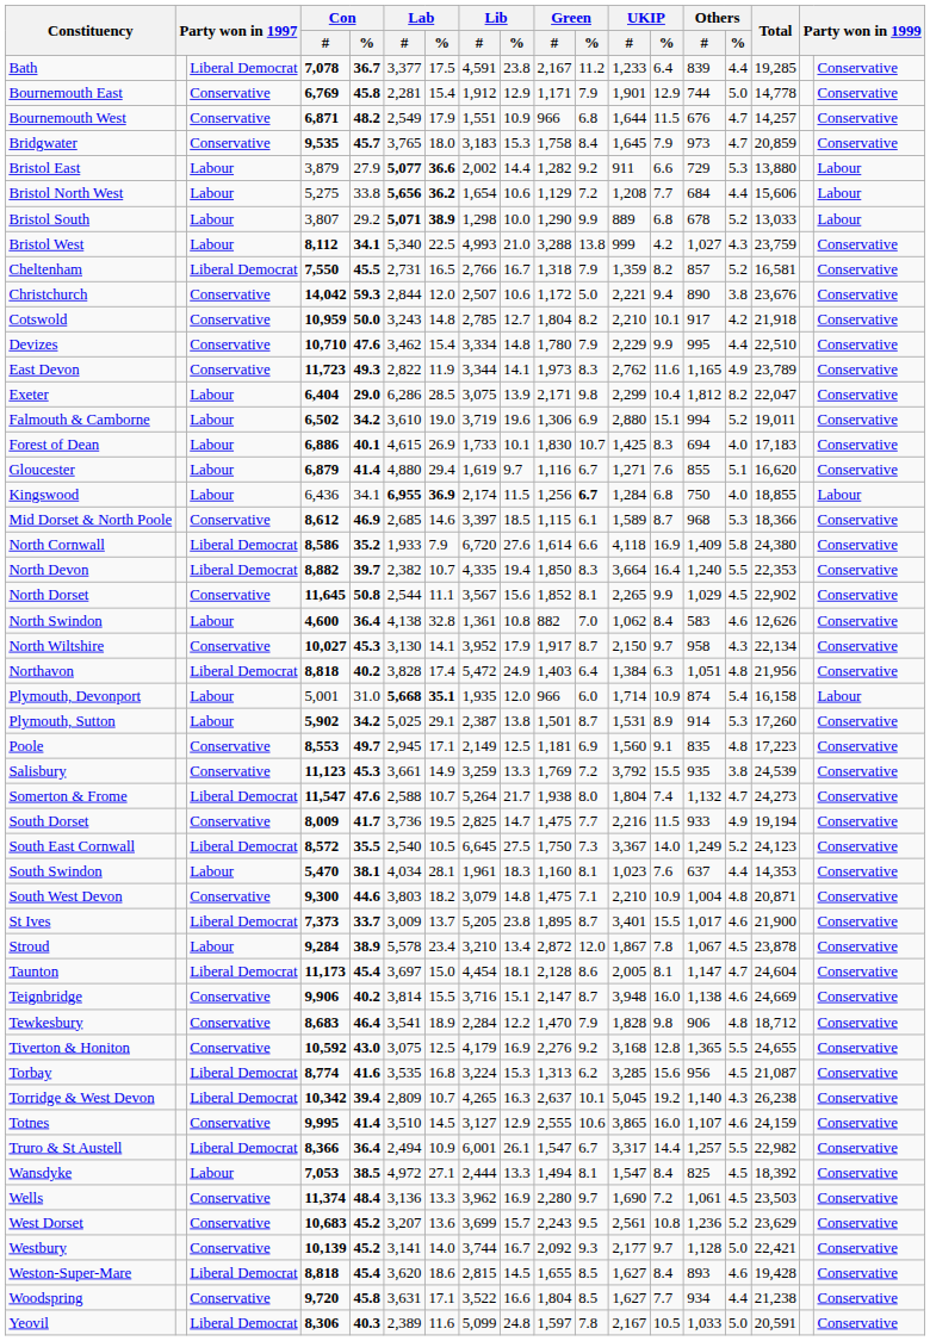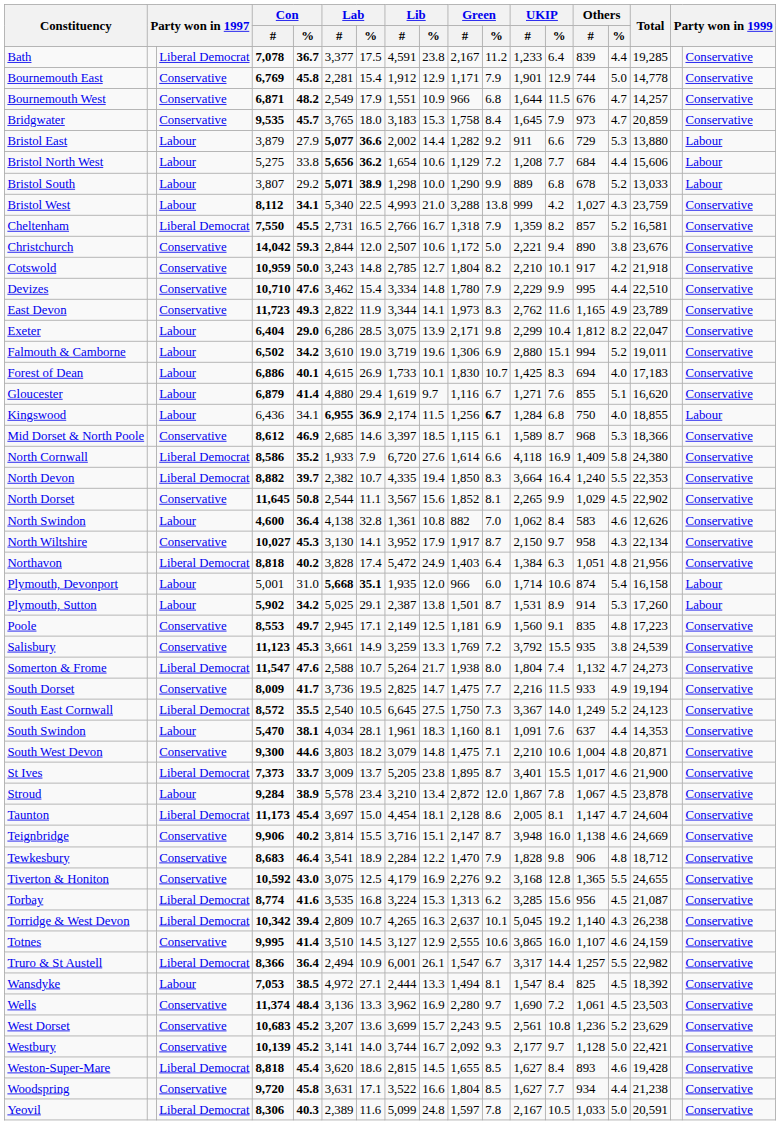Plymouth, Devonport | UKIP / %: 10.9 -> 10.6
Plymouth, Sutton | column 18: Conservative -> Labour
South Swindon | UKIP / #: 1,023 -> 1,091
South West Devon | UKIP / %: 10.9 -> 10.6
